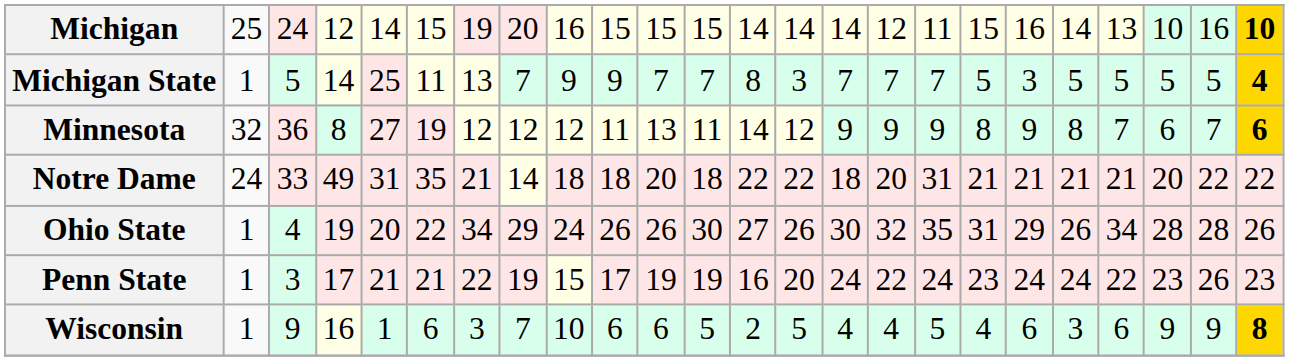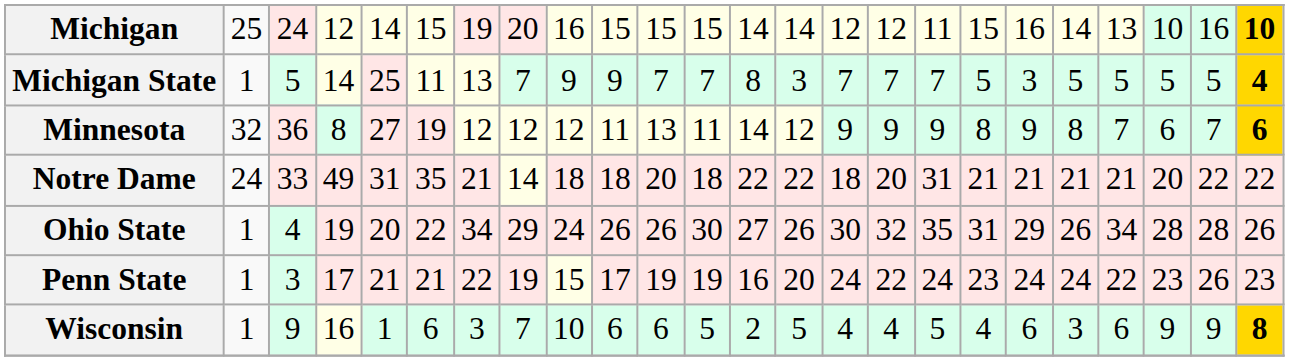Michigan | column 15: 14 -> 12
